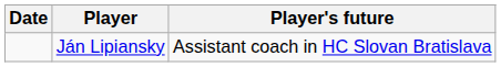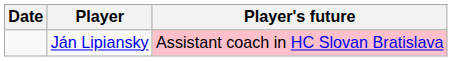Ján Lipiansky | Player's future: no background -> pink background
